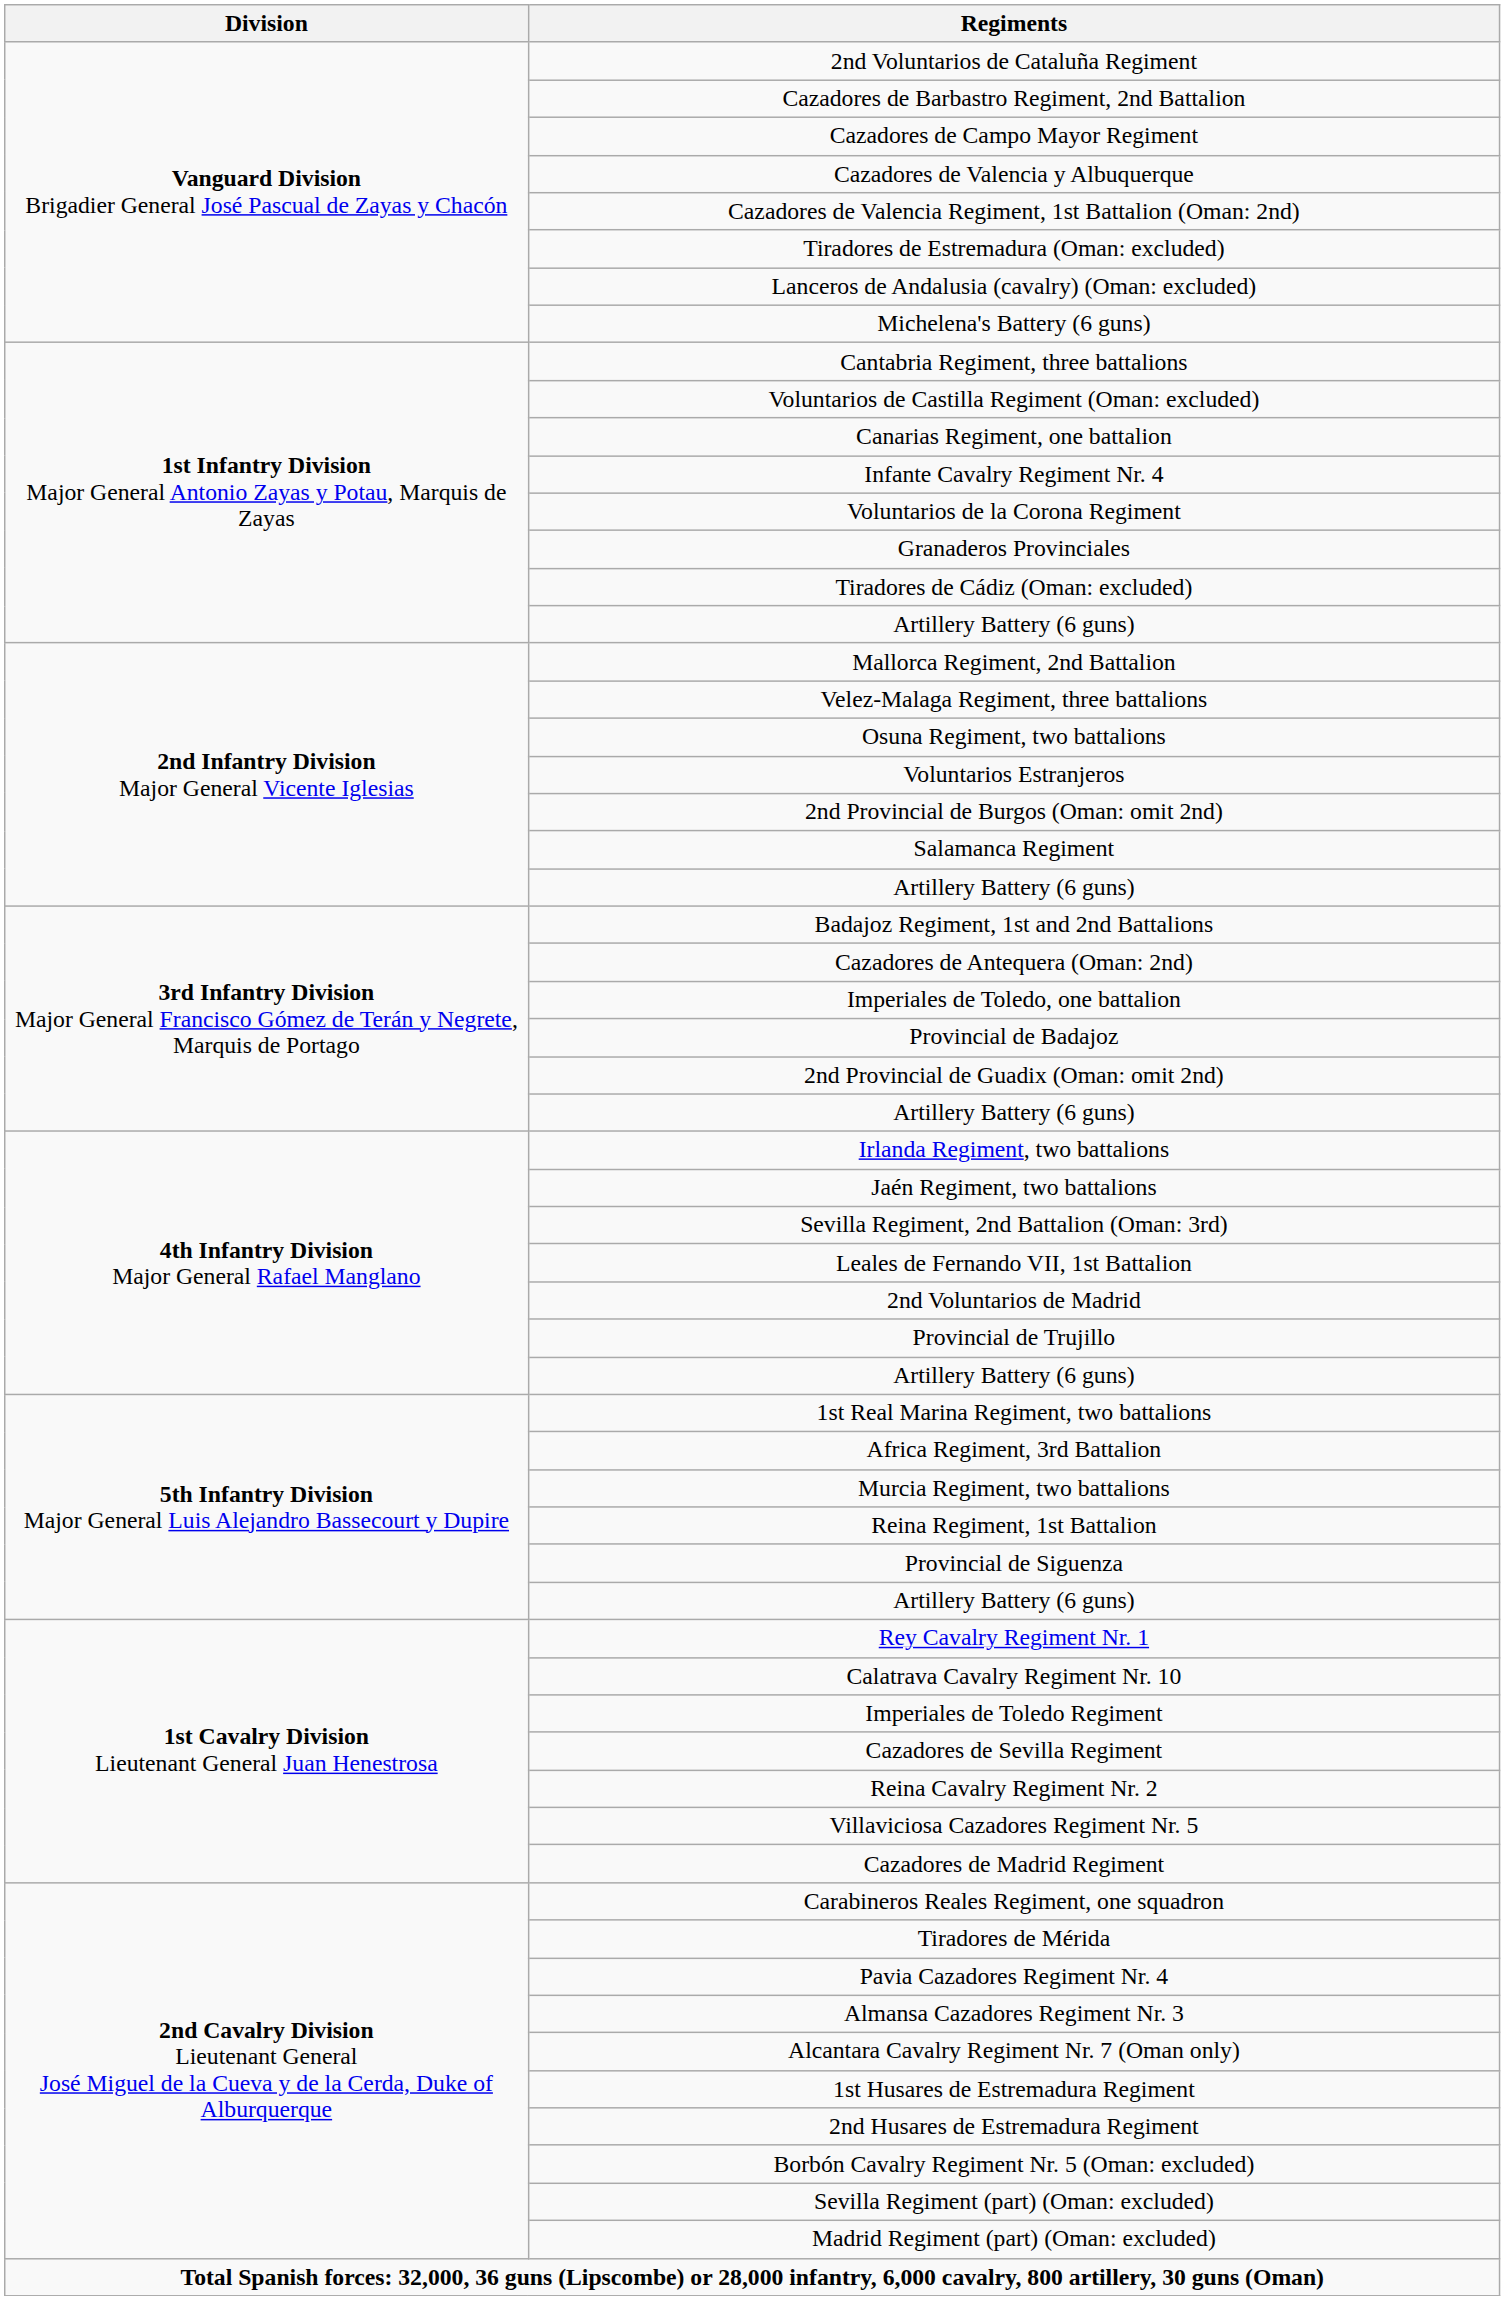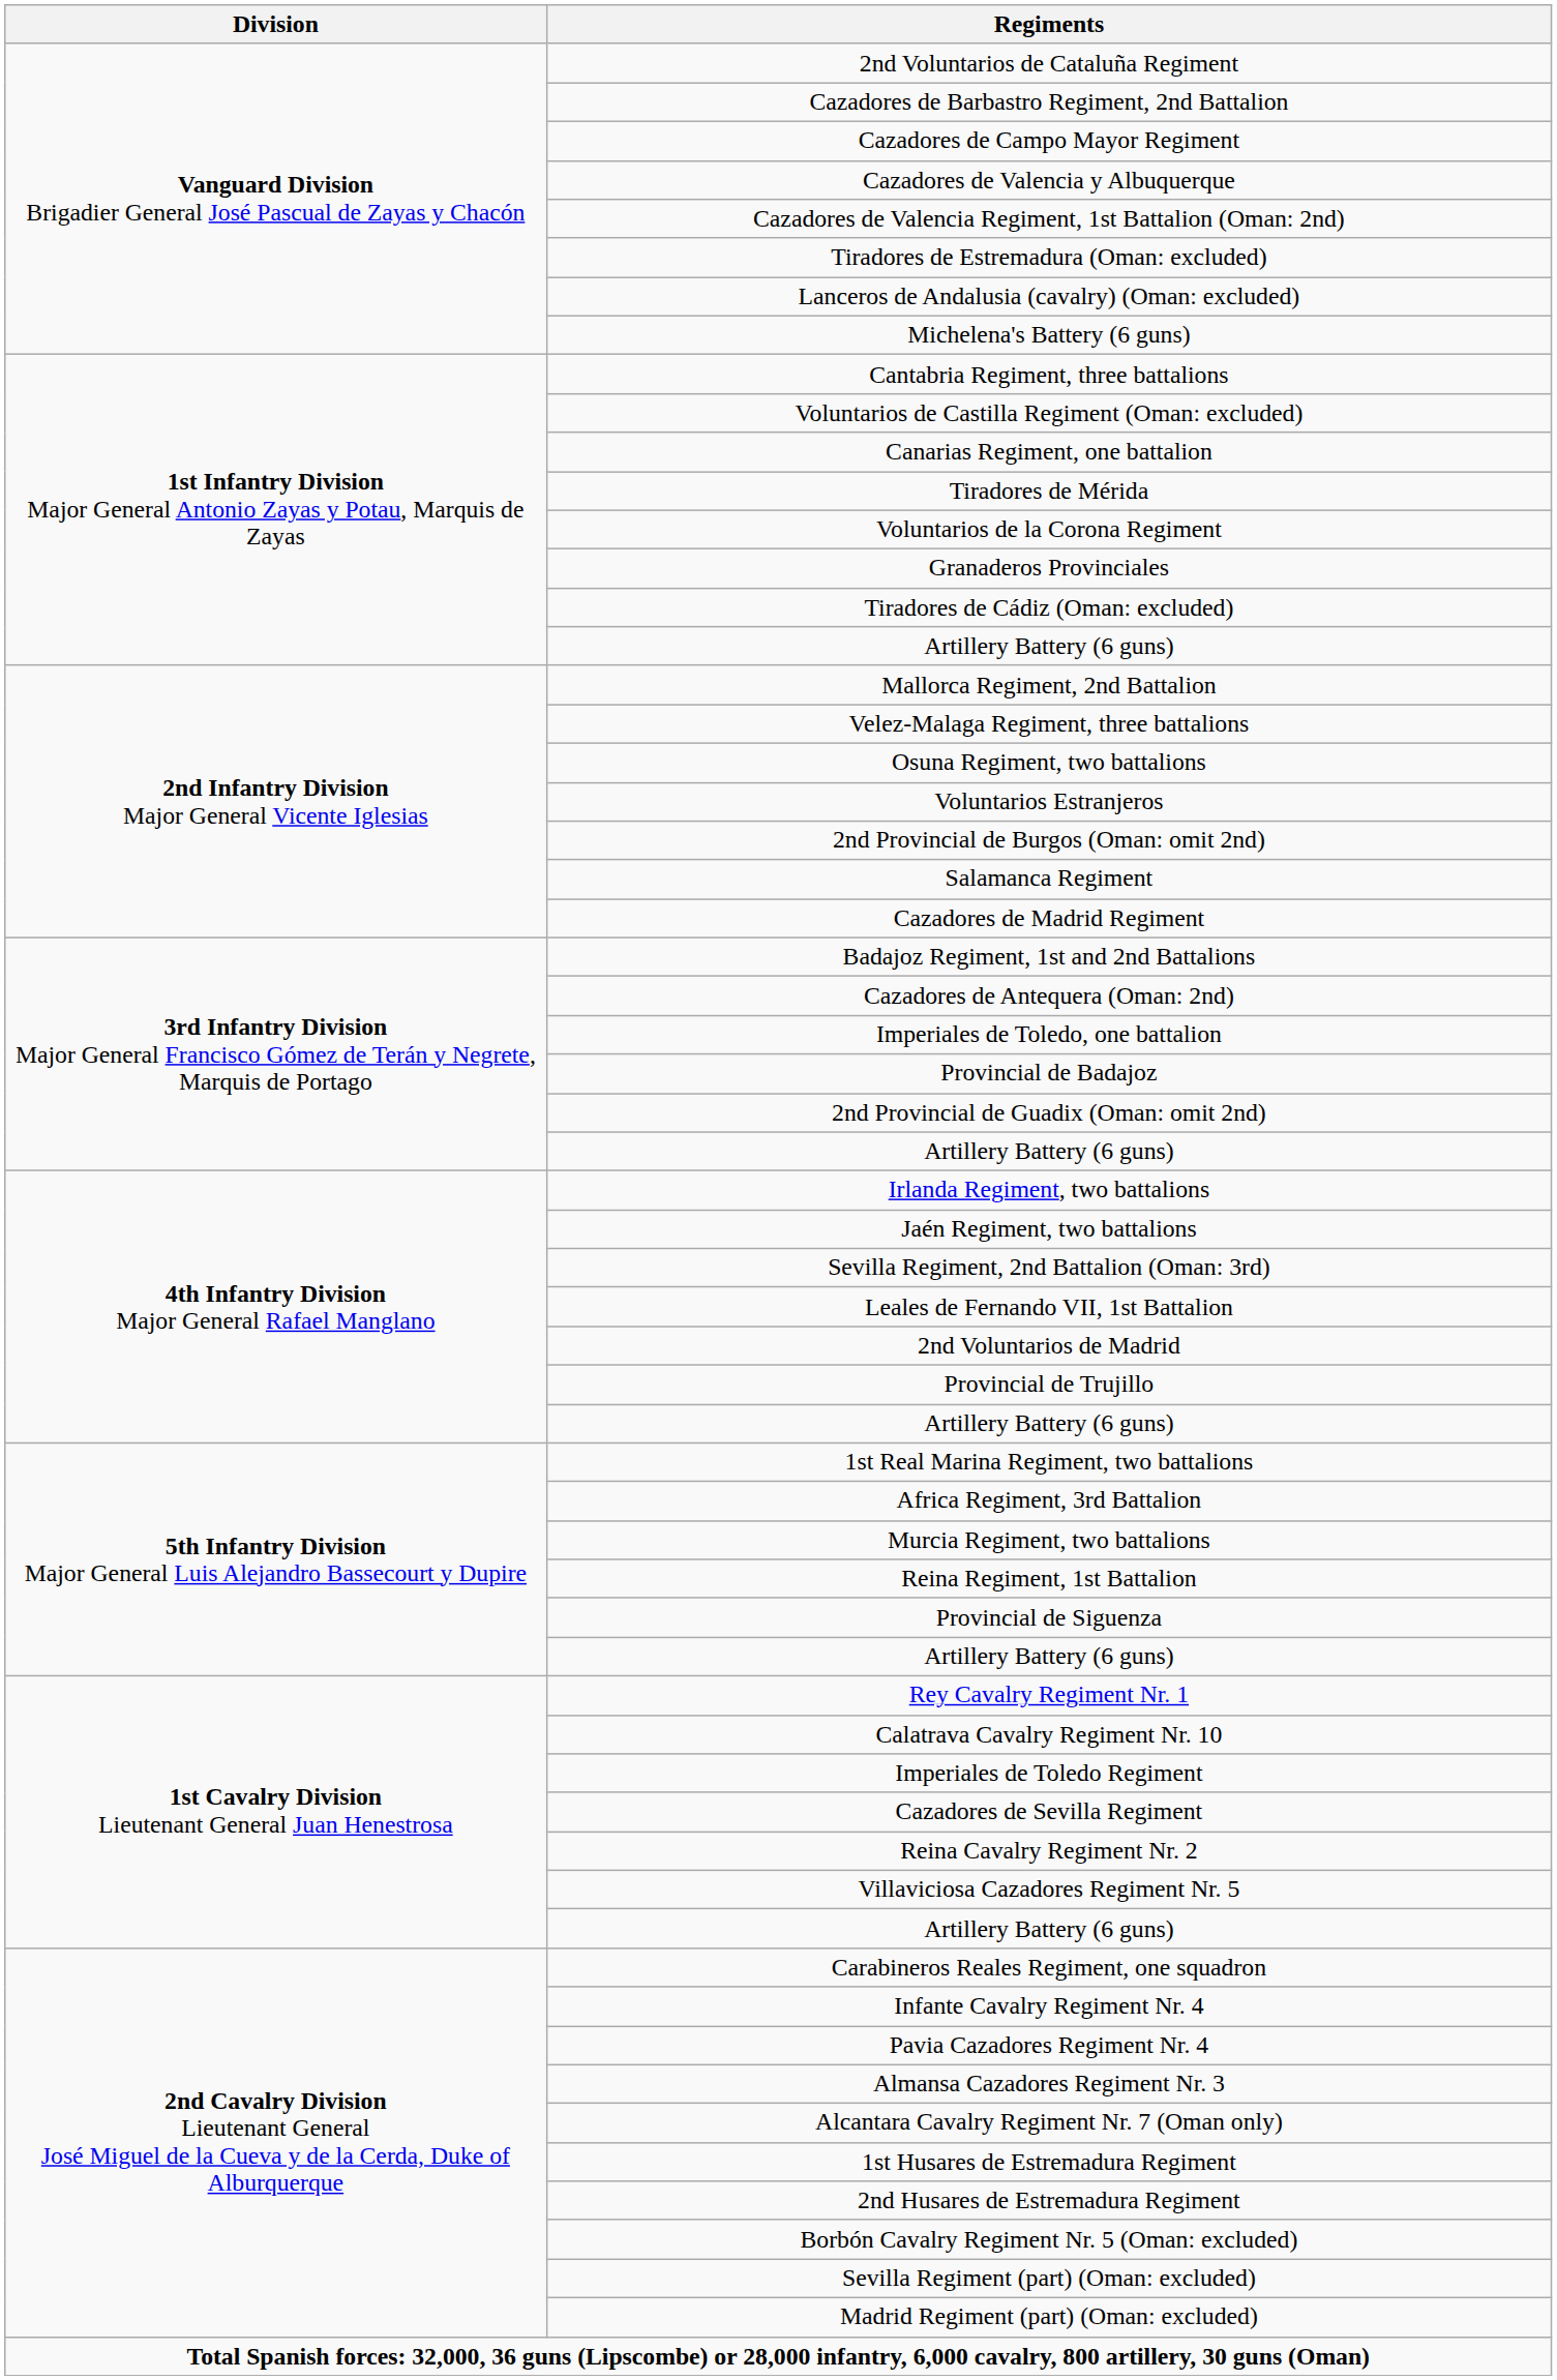row 13 | Regiments: Infante Cavalry Regiment Nr. 4 -> Tiradores de Mérida
row 24 | Regiments: Artillery Battery (6 guns) -> Cazadores de Madrid Regiment
row 50 | Regiments: Cazadores de Madrid Regiment -> Artillery Battery (6 guns)
row 52 | Regiments: Tiradores de Mérida -> Infante Cavalry Regiment Nr. 4
